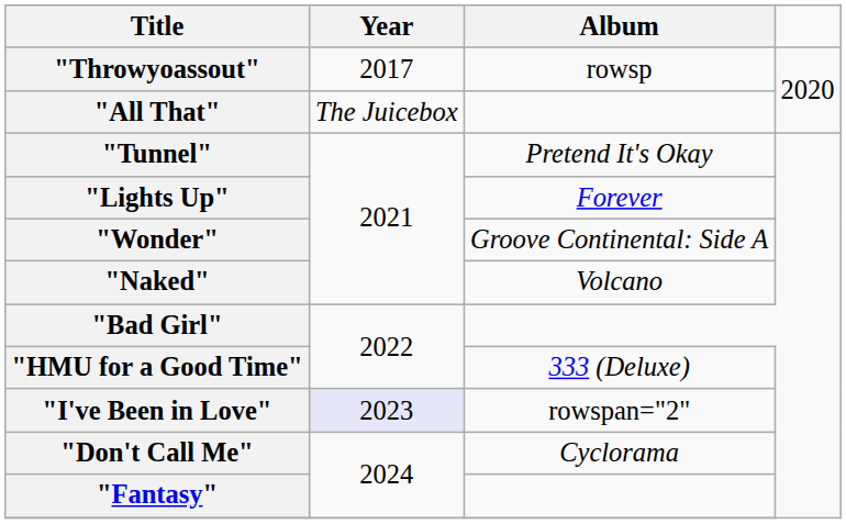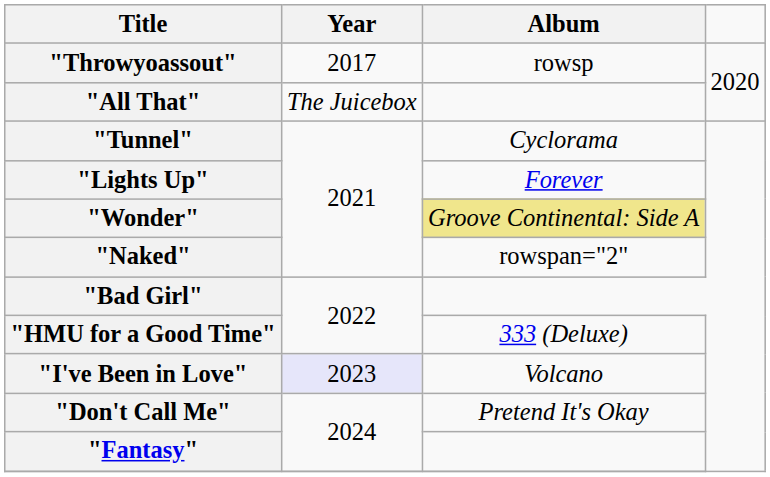"Tunnel" | Album: Pretend It's Okay -> Cyclorama
"Wonder" | Album: no background -> khaki background
"Naked" | Album: Volcano -> rowspan="2"
"I've Been in Love" | Album: rowspan="2" -> Volcano
"Don't Call Me" | Album: Cyclorama -> Pretend It's Okay
